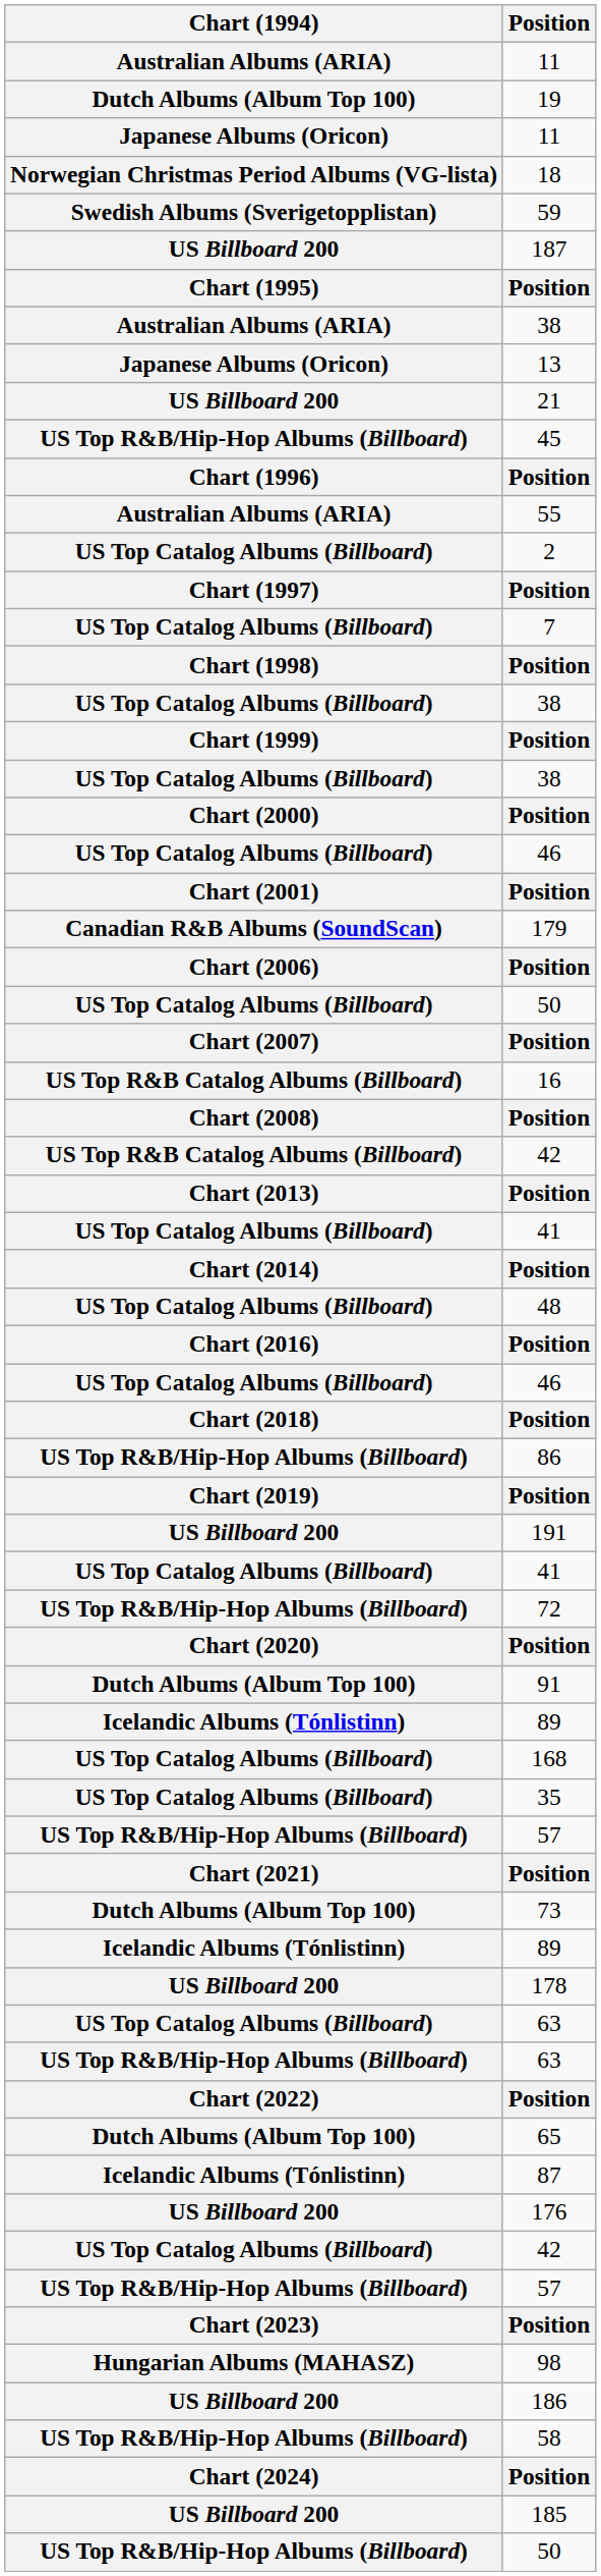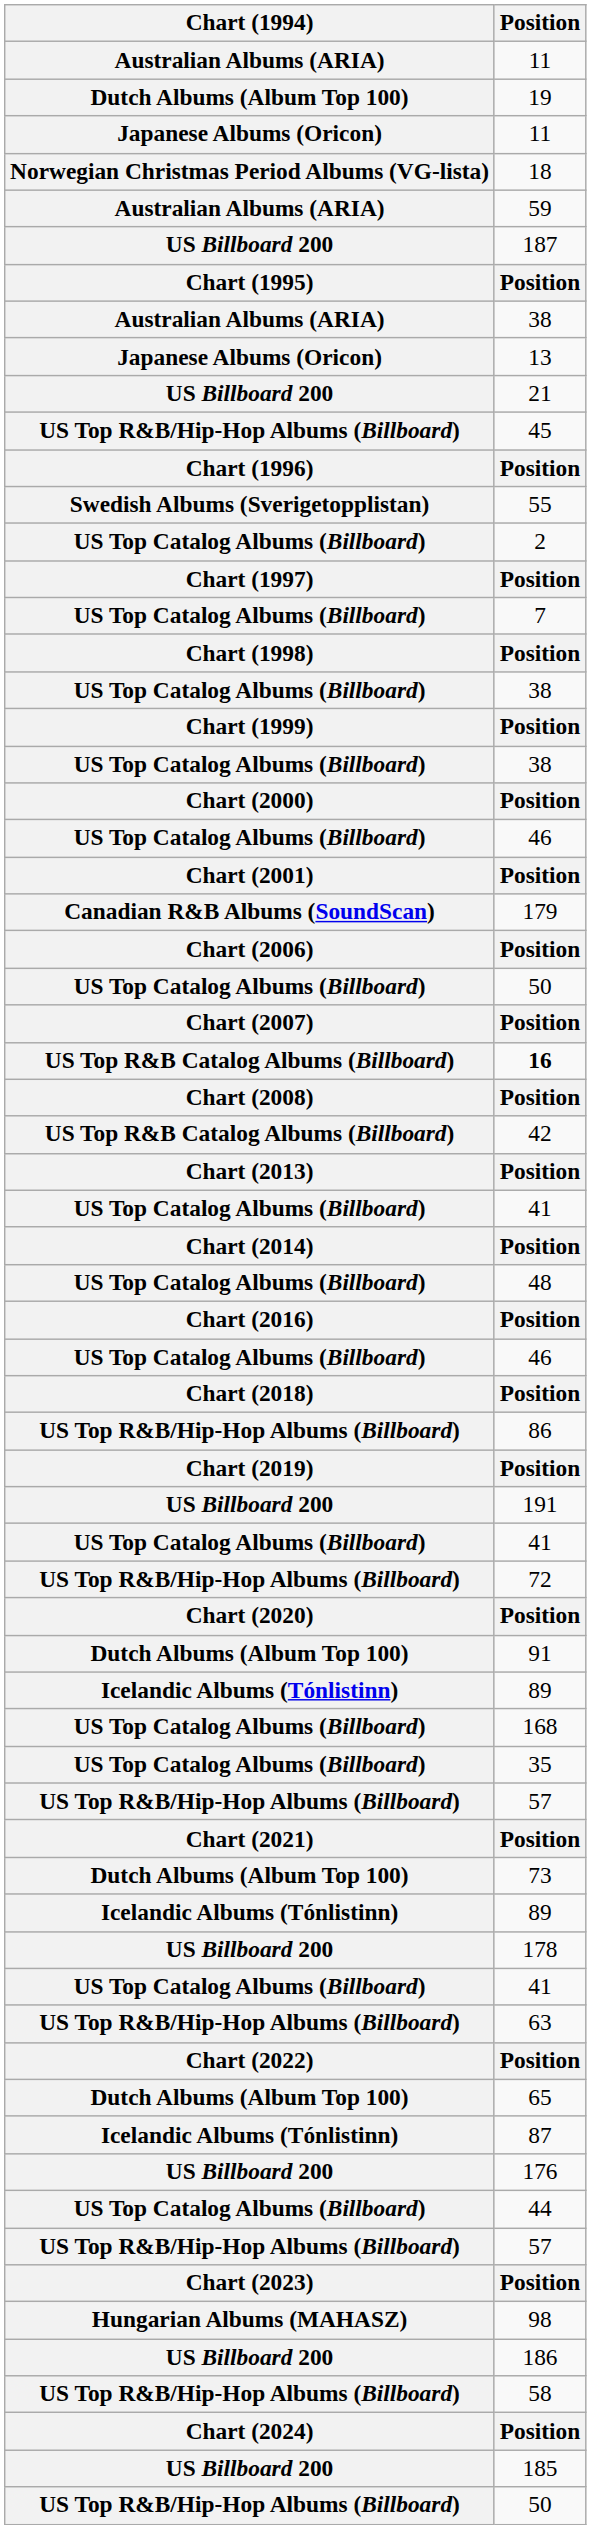row 6 | Chart (1994): Swedish Albums (Sverigetopplistan) -> Australian Albums (ARIA)
row 14 | Chart (1994): Australian Albums (ARIA) -> Swedish Albums (Sverigetopplistan)
row 29 | Position: normal -> bold
row 54 | Position: 63 -> 41
row 60 | Position: 42 -> 44
